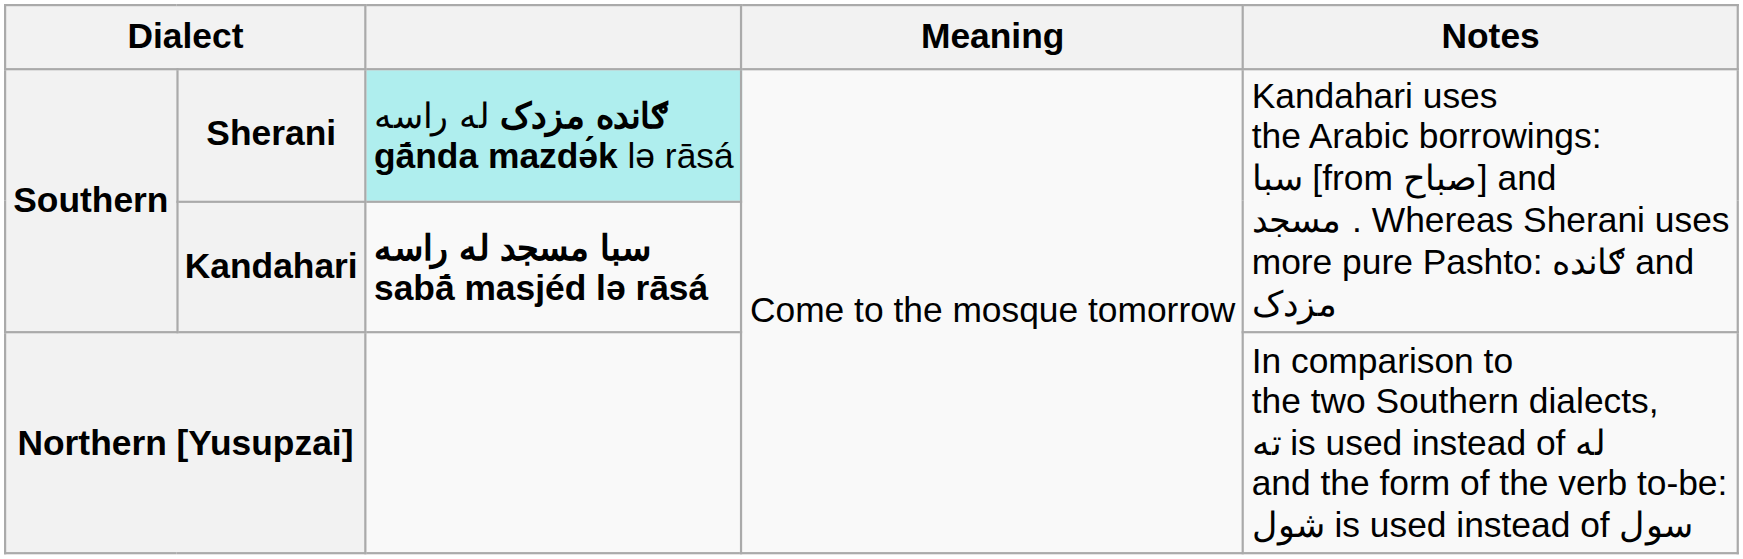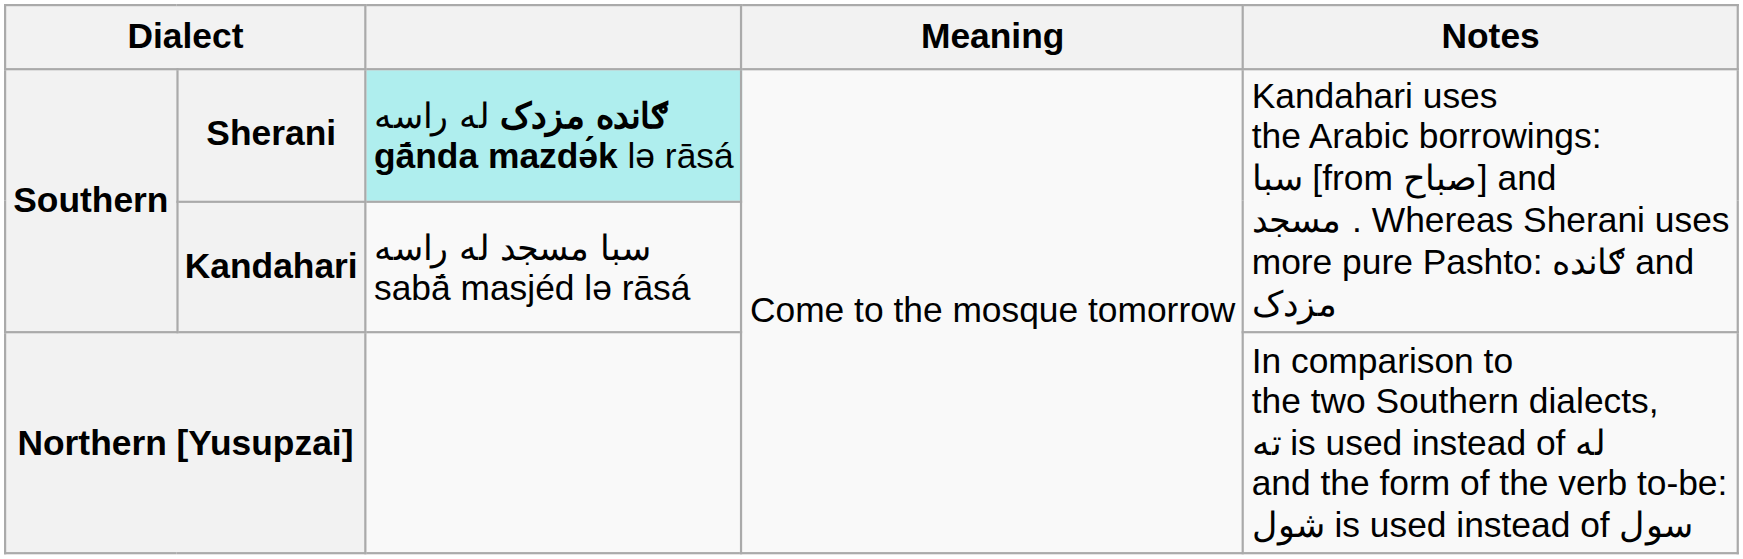Kandahari | column 3: bold -> normal
